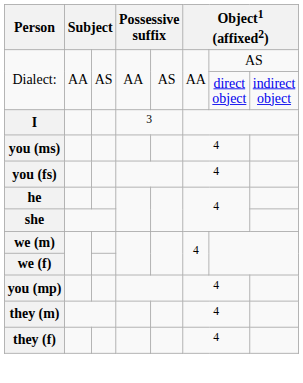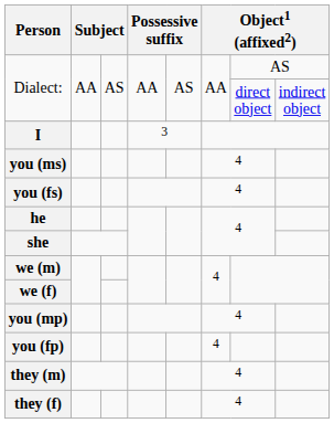+ row: you (fp) | 4
